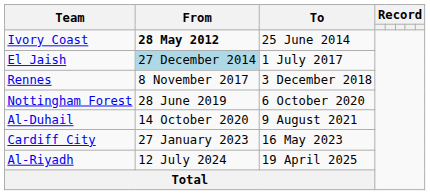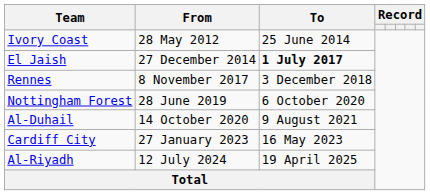Ivory Coast | From: bold -> normal
El Jaish | From: lightblue background -> no background
El Jaish | To: normal -> bold
